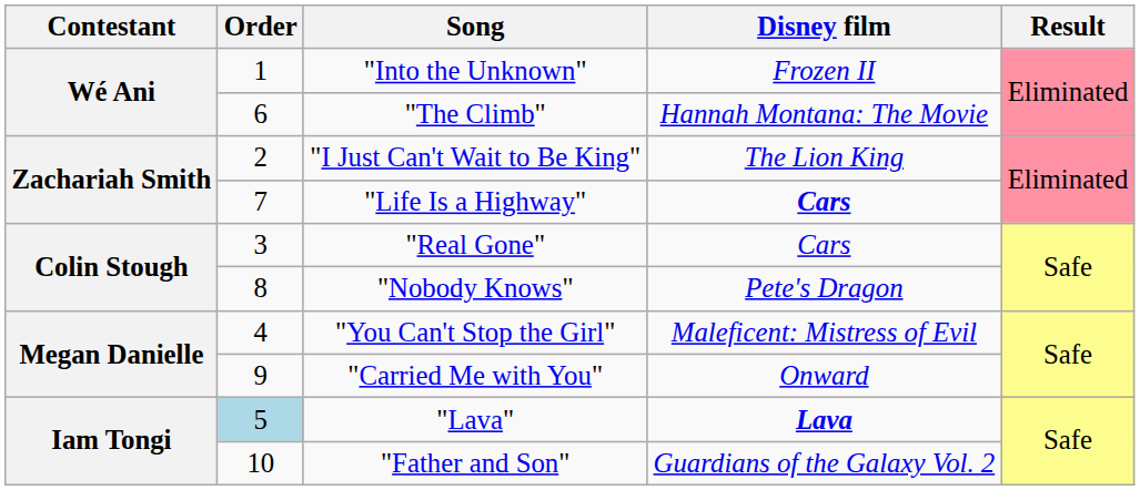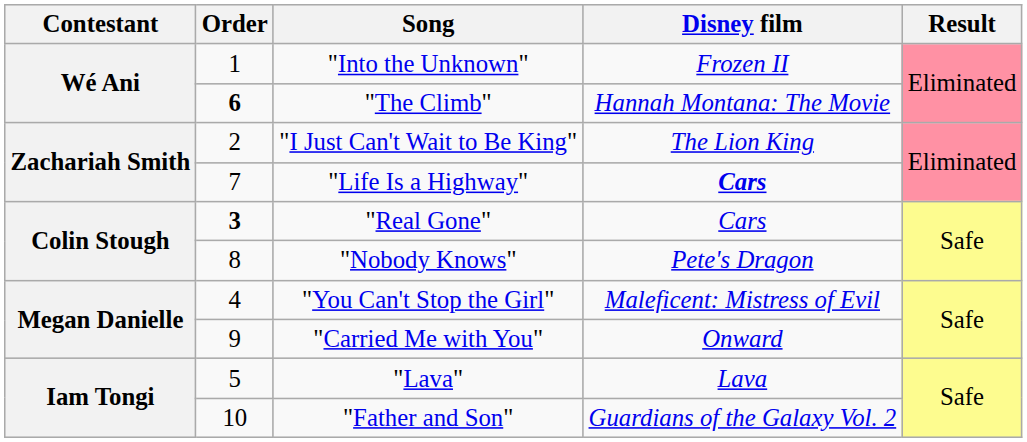"The Climb" | Order: normal -> bold
"Real Gone" | Order: normal -> bold
"Lava" | Order: lightblue background -> no background
"Lava" | Disney film: bold -> normal
